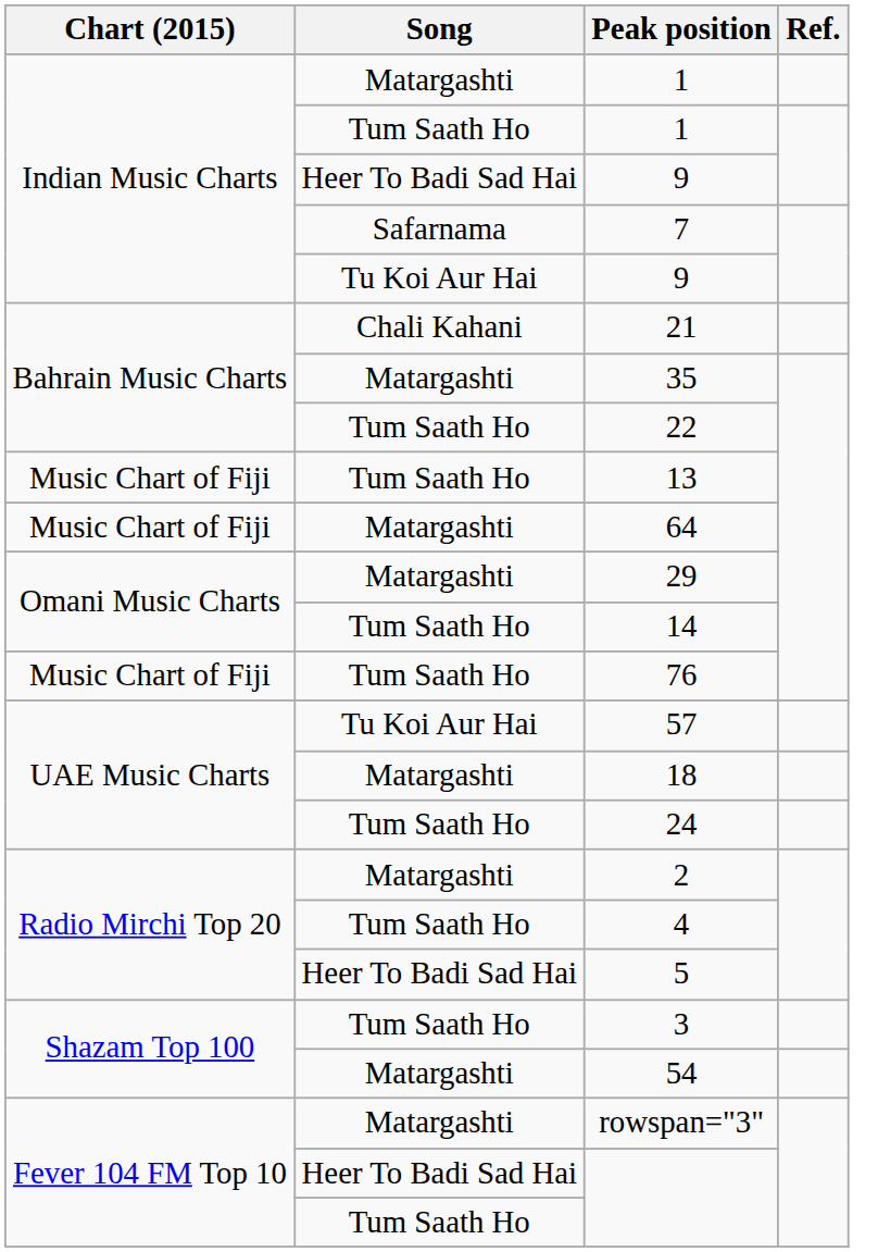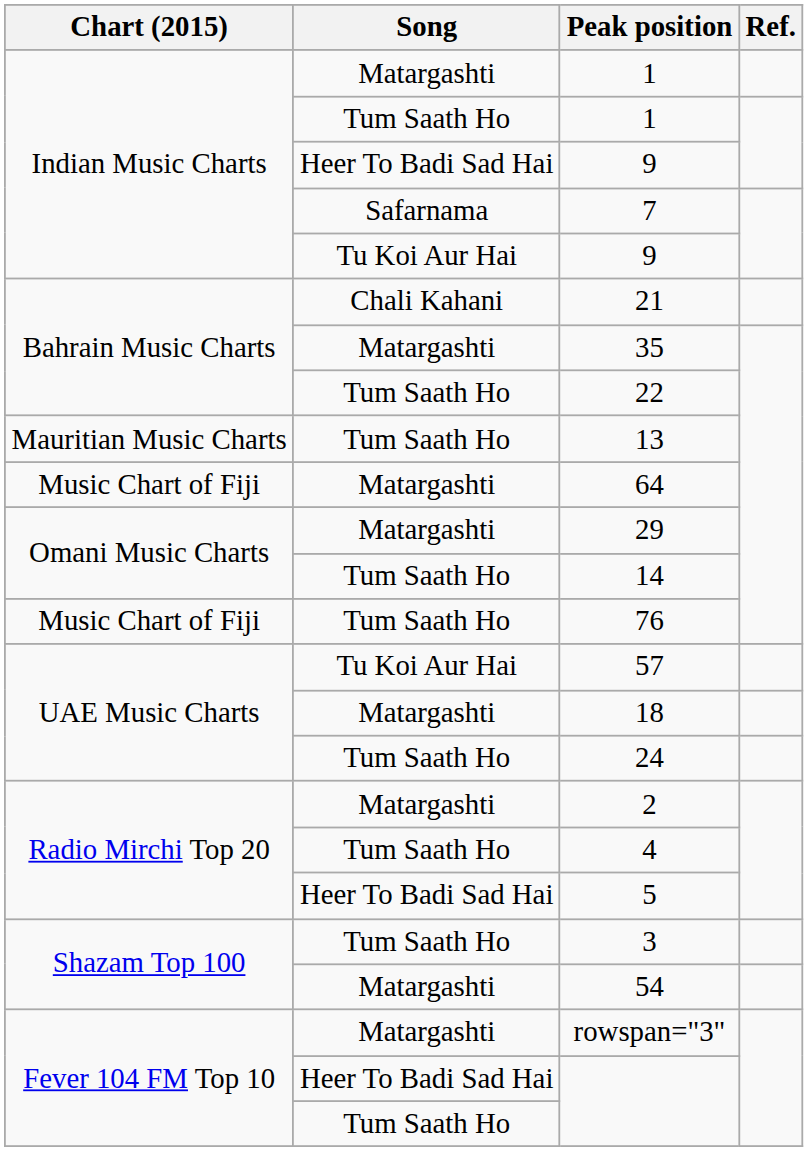13 | Chart (2015): Music Chart of Fiji -> Mauritian Music Charts
